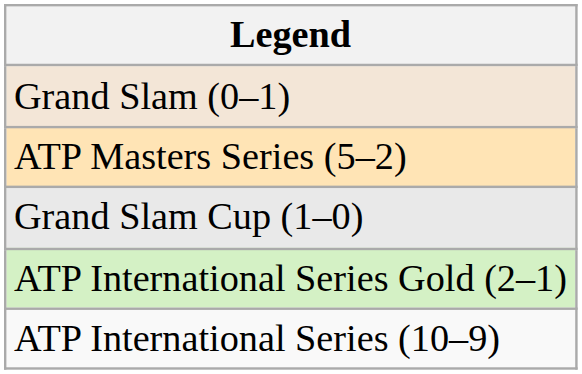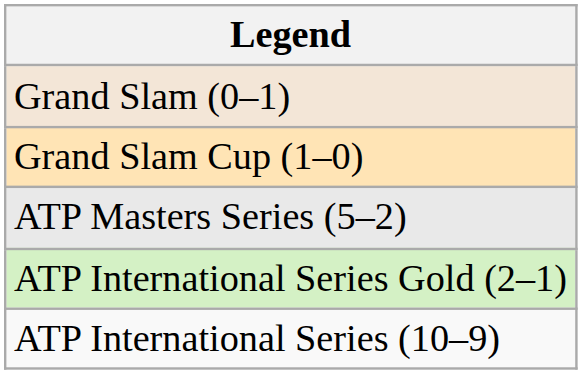row 3 | column 1: ATP Masters Series (5–2) -> Grand Slam Cup (1–0)
row 4 | column 1: Grand Slam Cup (1–0) -> ATP Masters Series (5–2)
